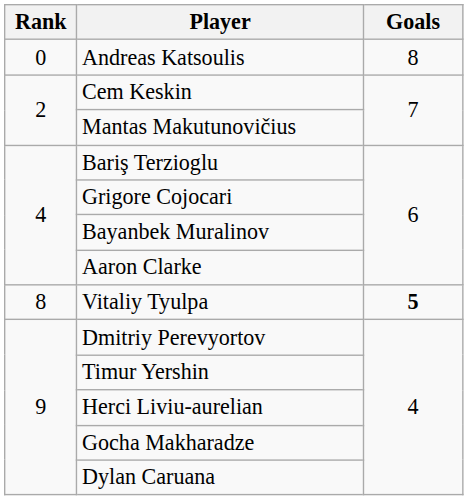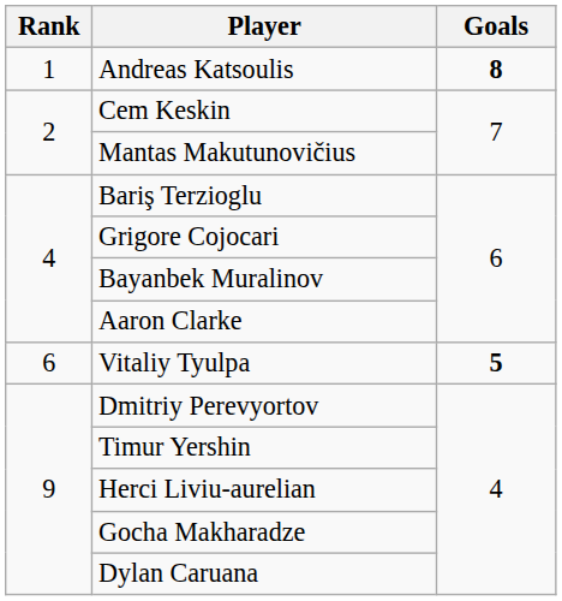Andreas Katsoulis | Rank: 0 -> 1
Andreas Katsoulis | Goals: normal -> bold
Vitaliy Tyulpa | Rank: 8 -> 6
